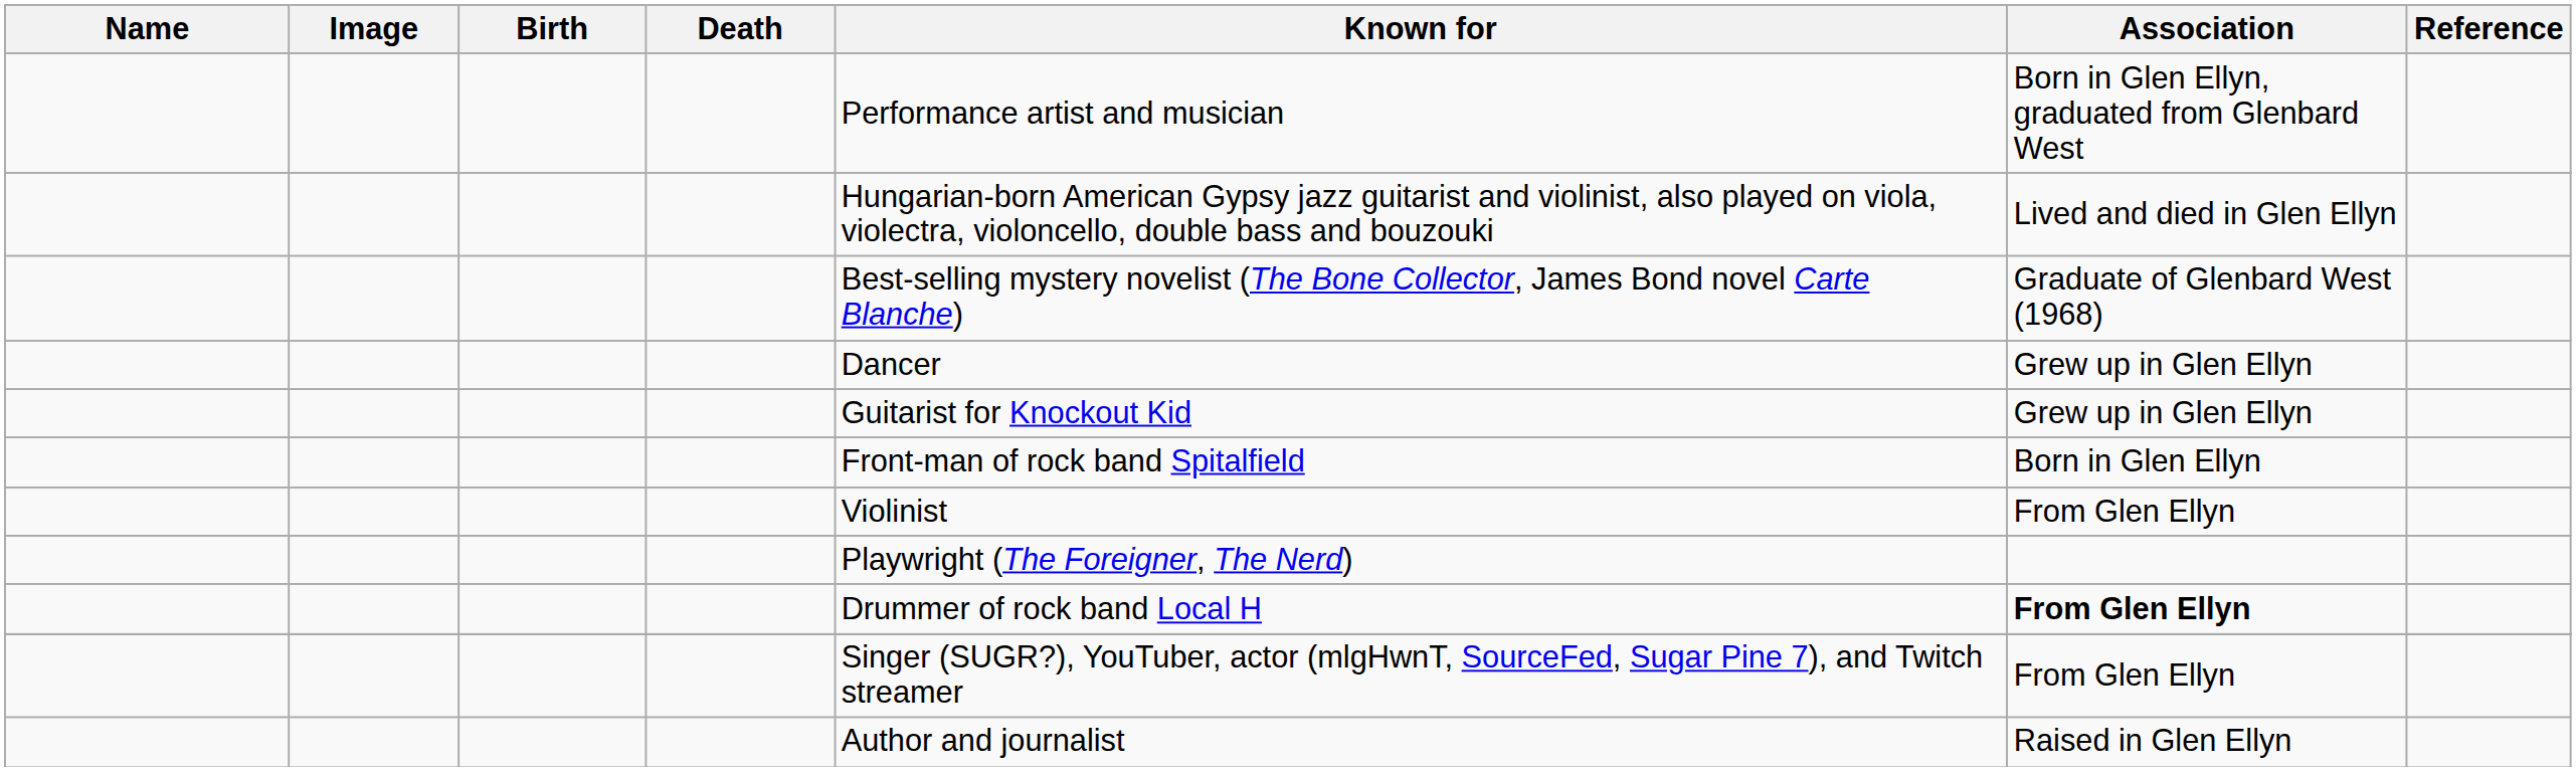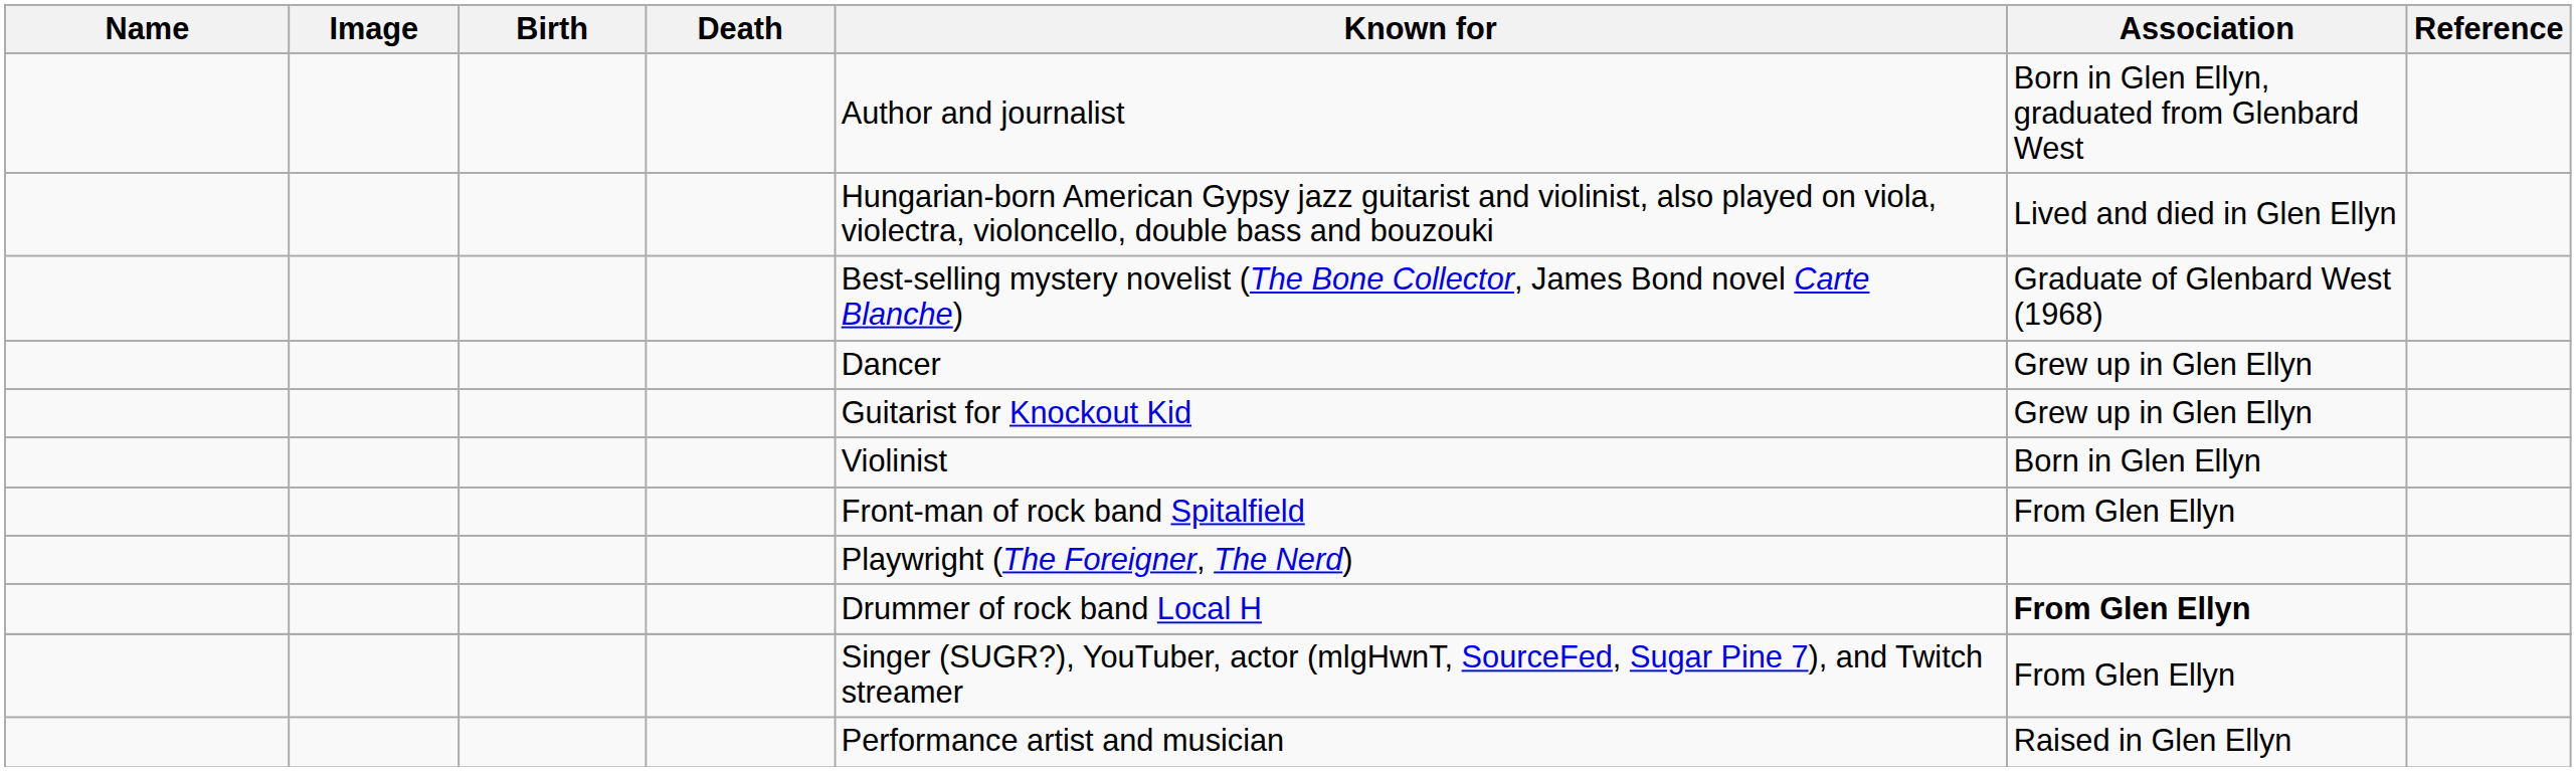row 2 | Known for: Performance artist and musician -> Author and journalist
row 7 | Known for: Front-man of rock band Spitalfield -> Violinist
row 8 | Known for: Violinist -> Front-man of rock band Spitalfield
row 12 | Known for: Author and journalist -> Performance artist and musician
